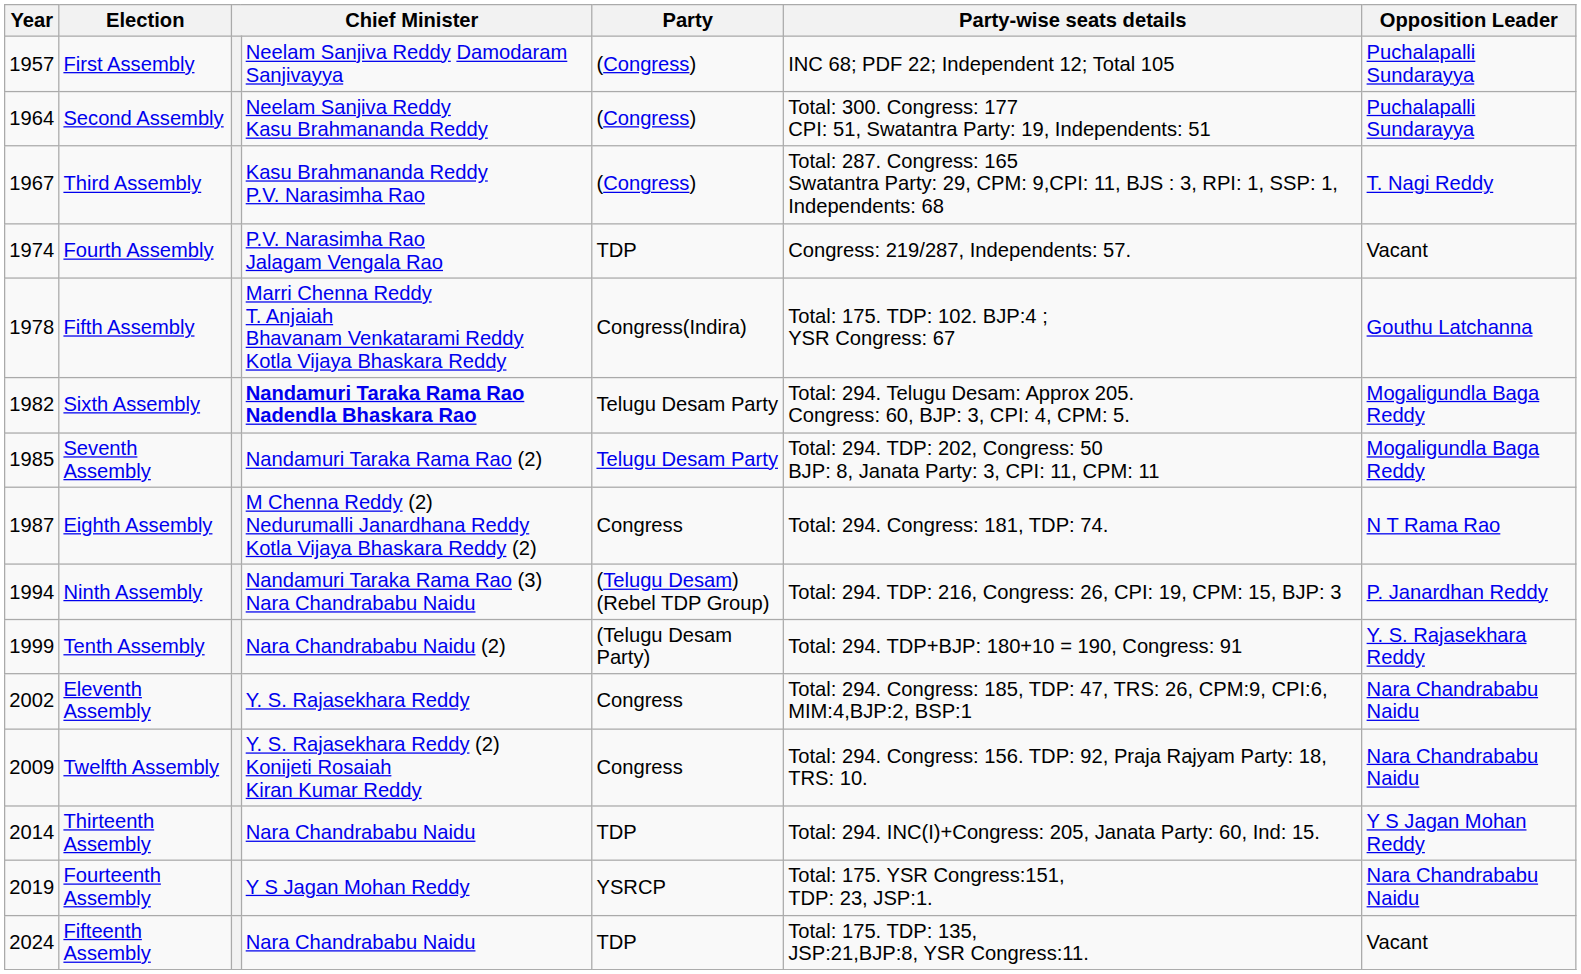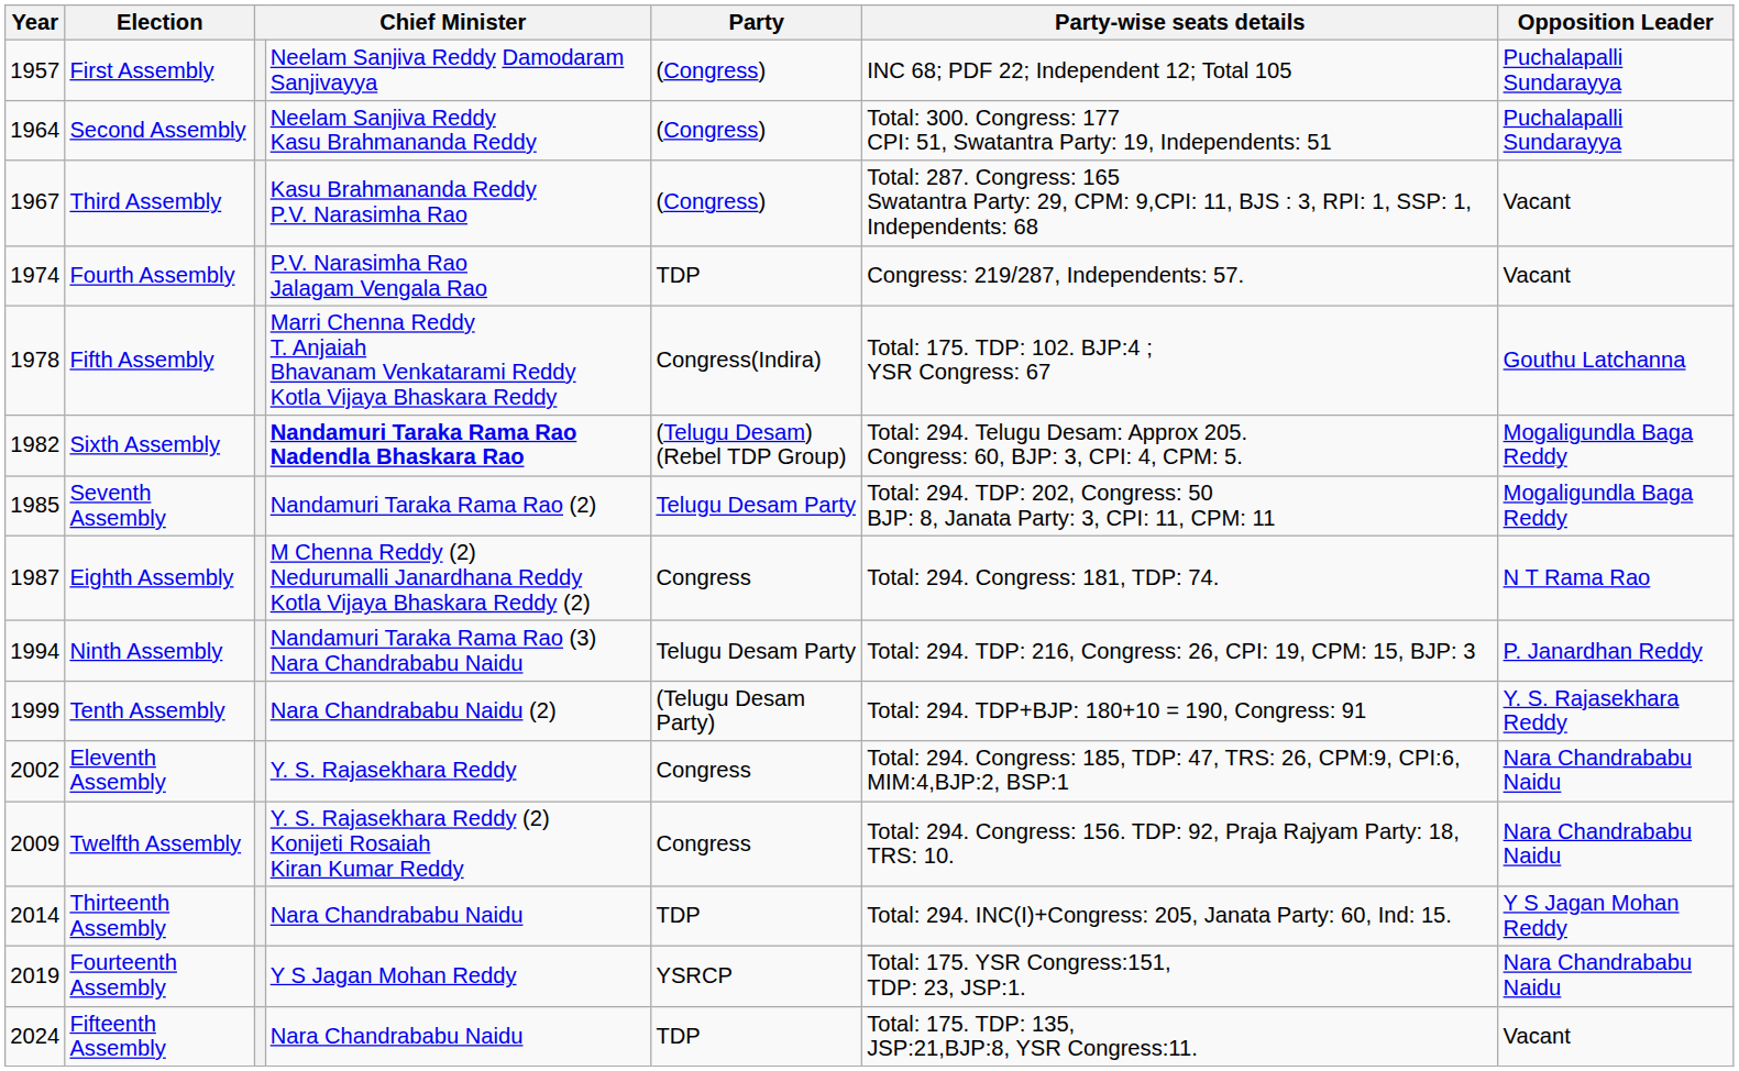Third Assembly | Opposition Leader: T. Nagi Reddy -> Vacant
Sixth Assembly | Party: Telugu Desam Party -> (Telugu Desam) (Rebel TDP Group)
Ninth Assembly | Party: (Telugu Desam) (Rebel TDP Group) -> Telugu Desam Party
